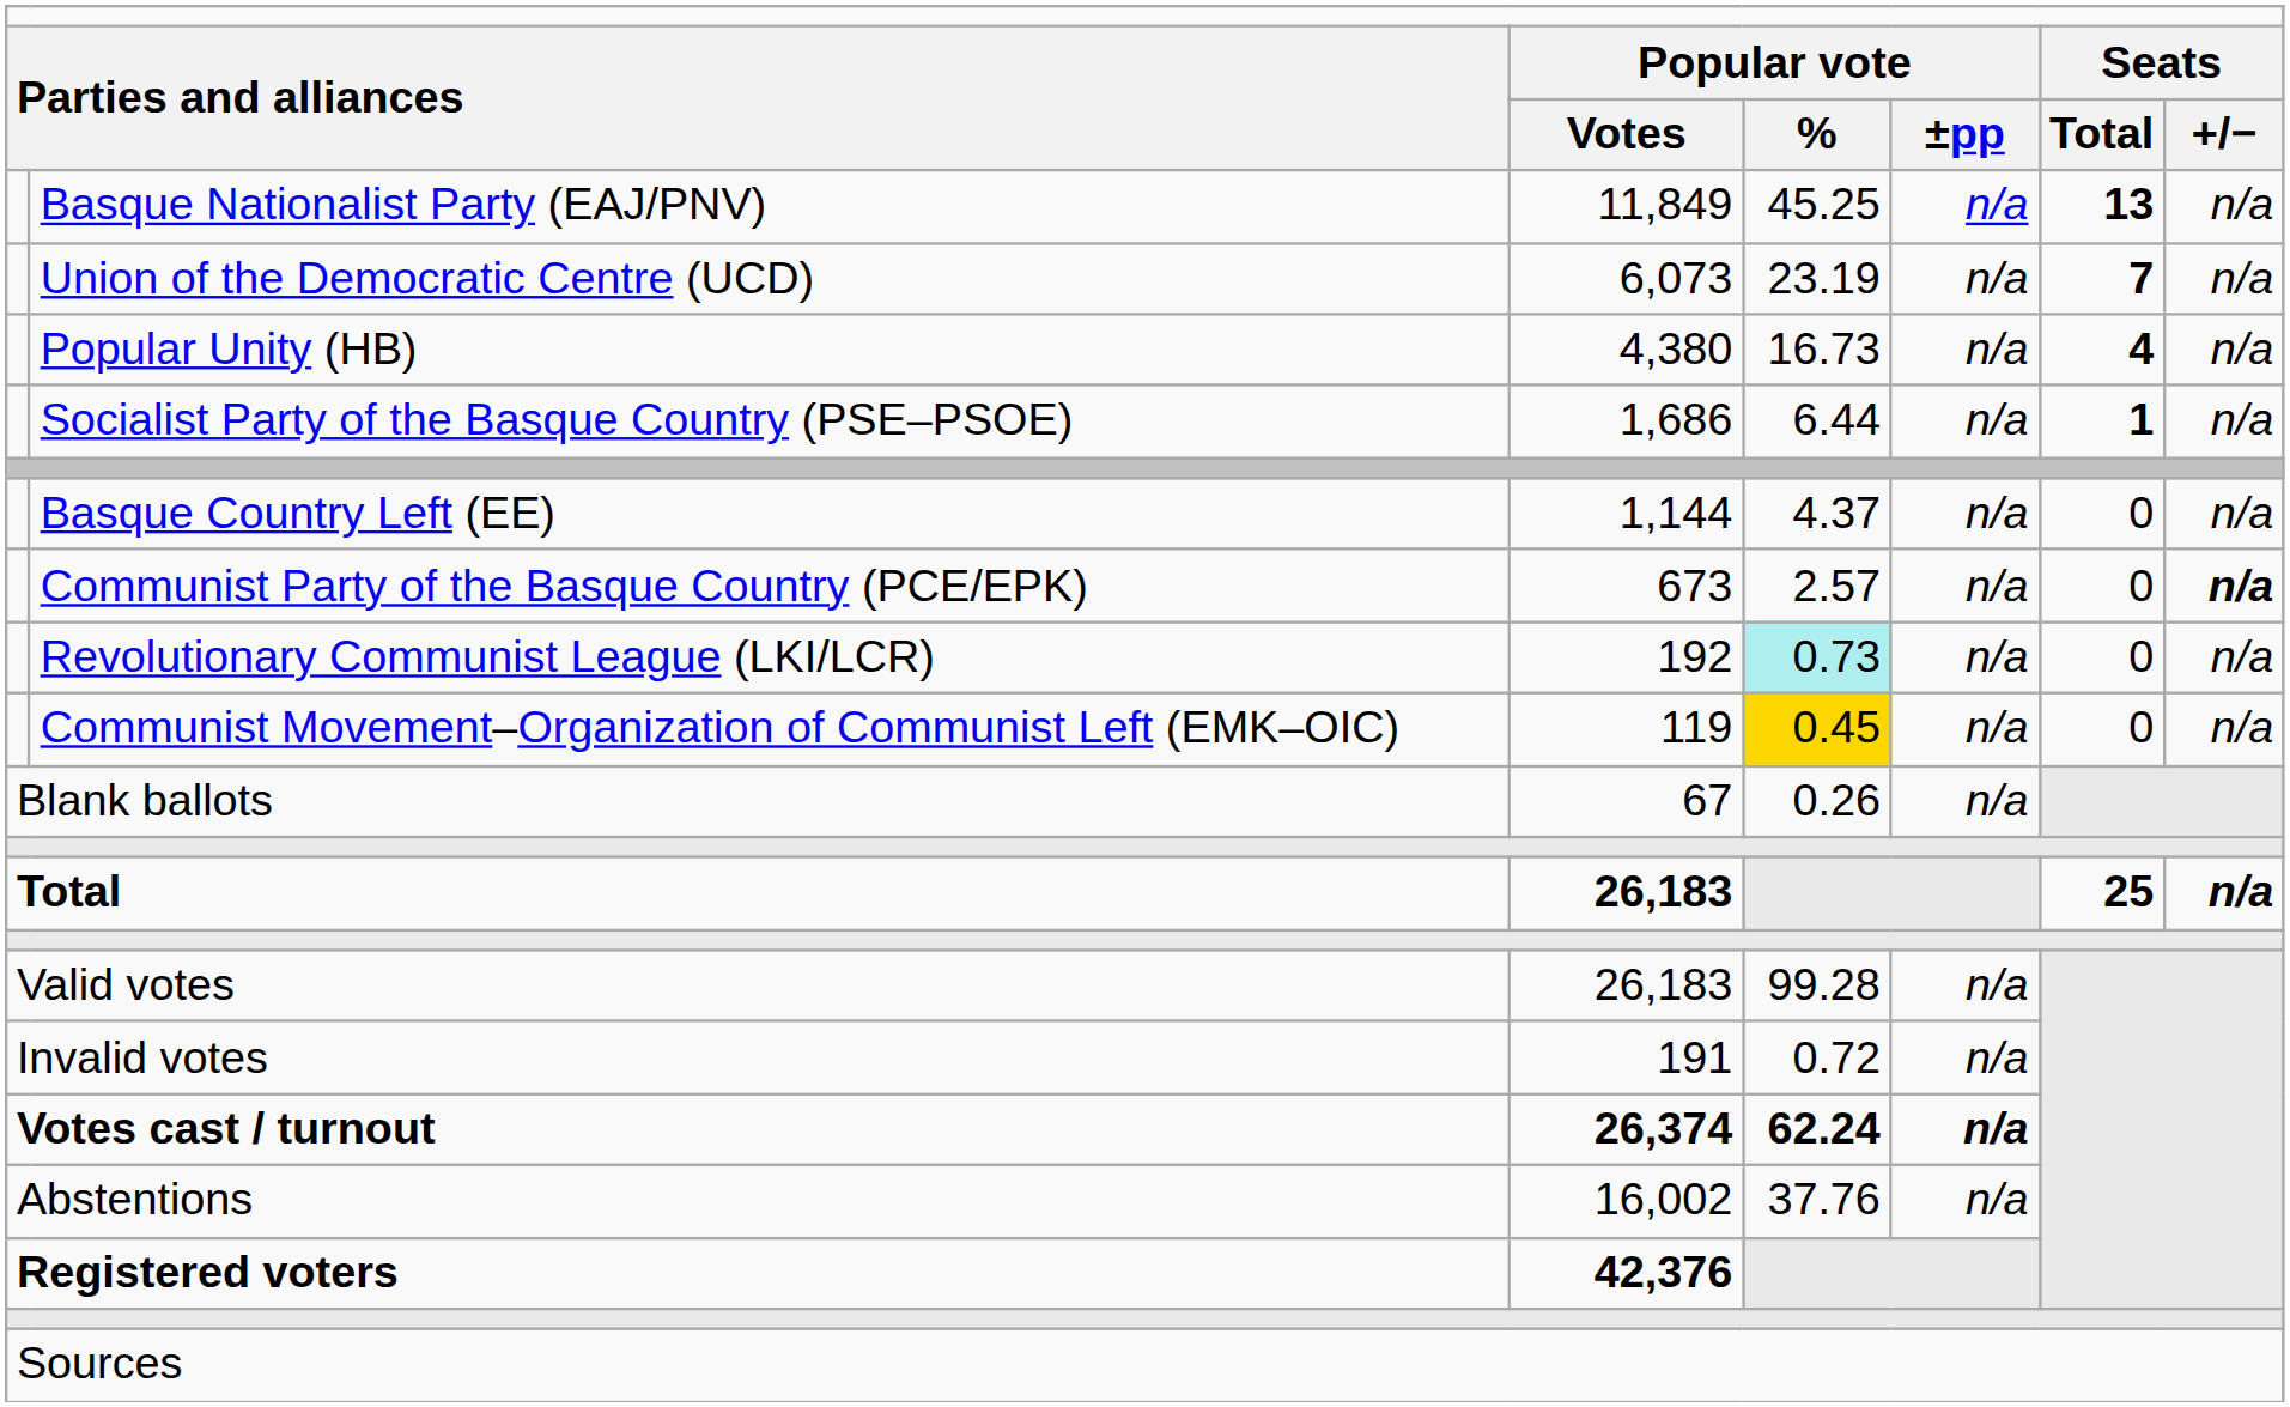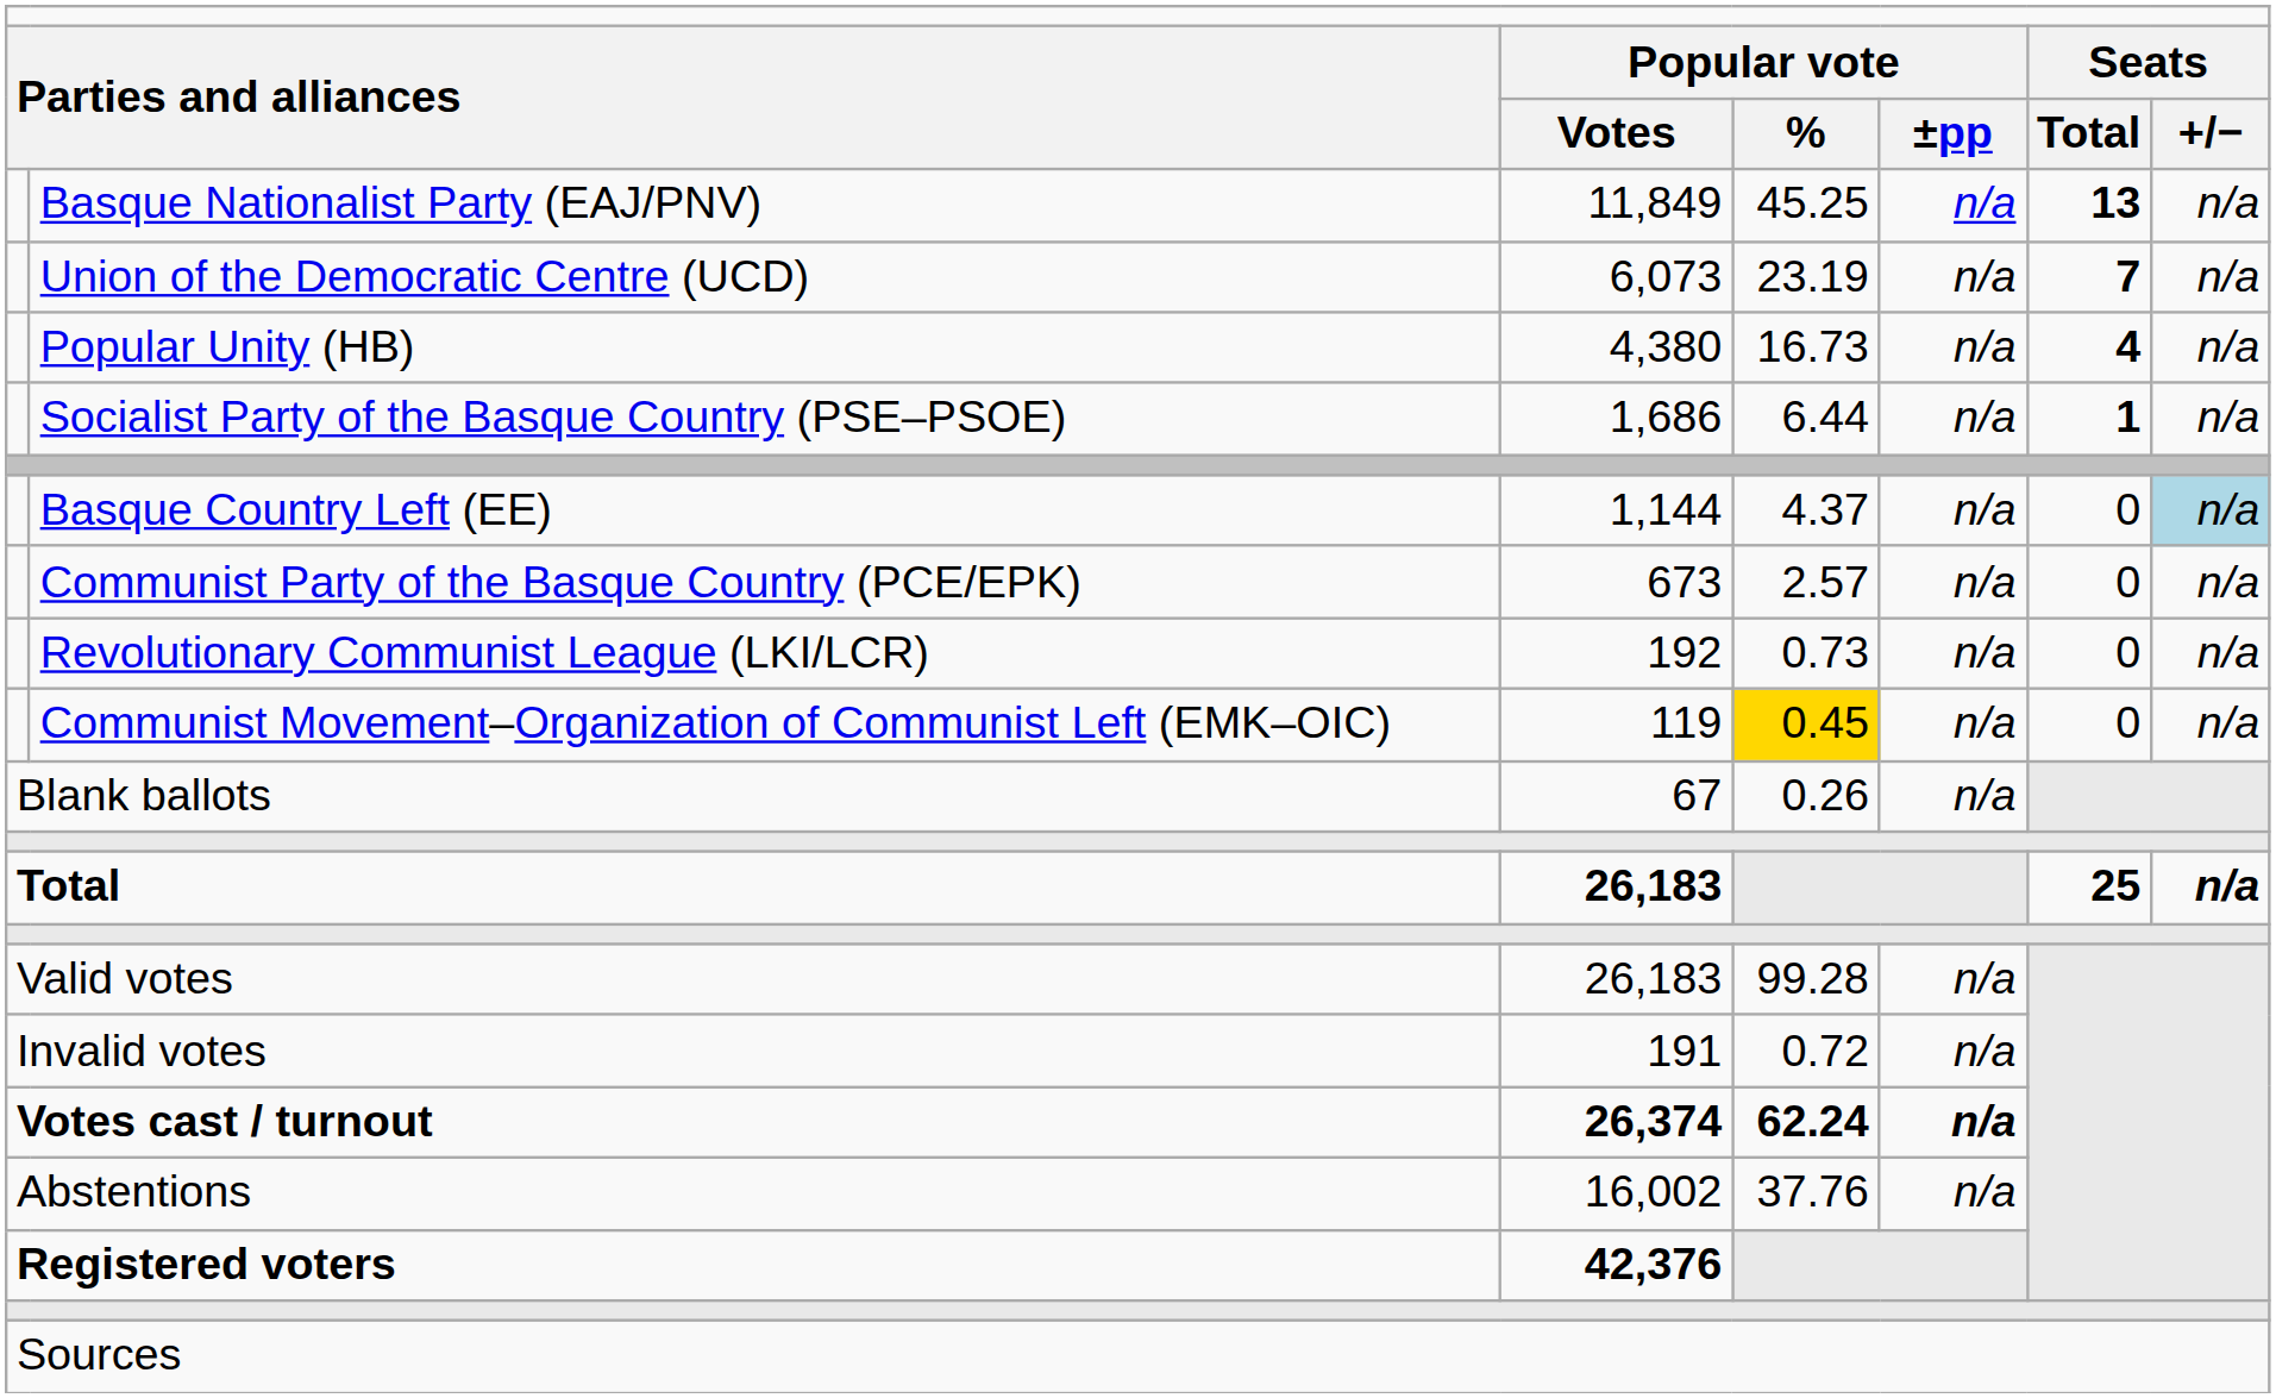Basque Country Left (EE) | column 7: no background -> lightblue background
Communist Party of the Basque Country (PCE/EPK) | column 7: bold -> normal
Revolutionary Communist League (LKI/LCR) | column 4: paleturquoise background -> no background
